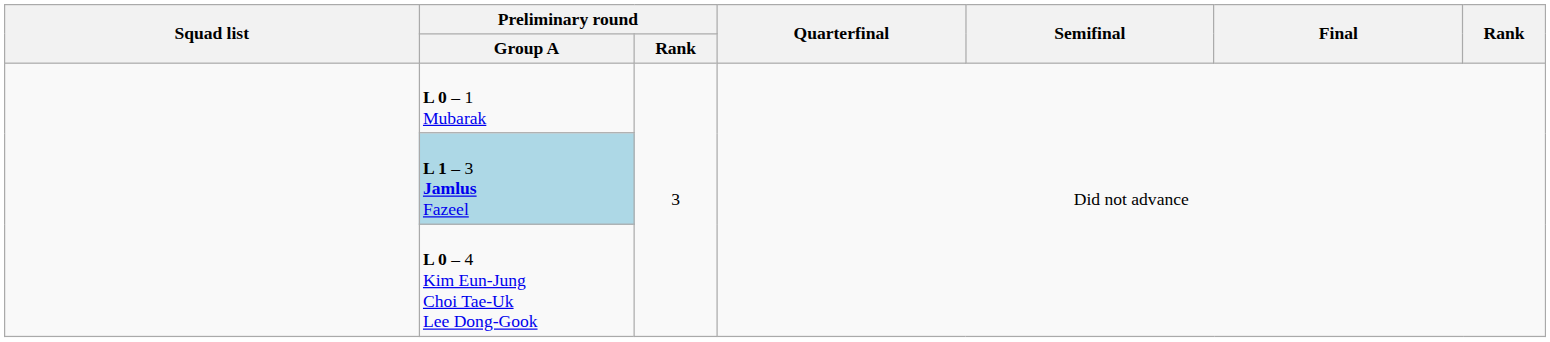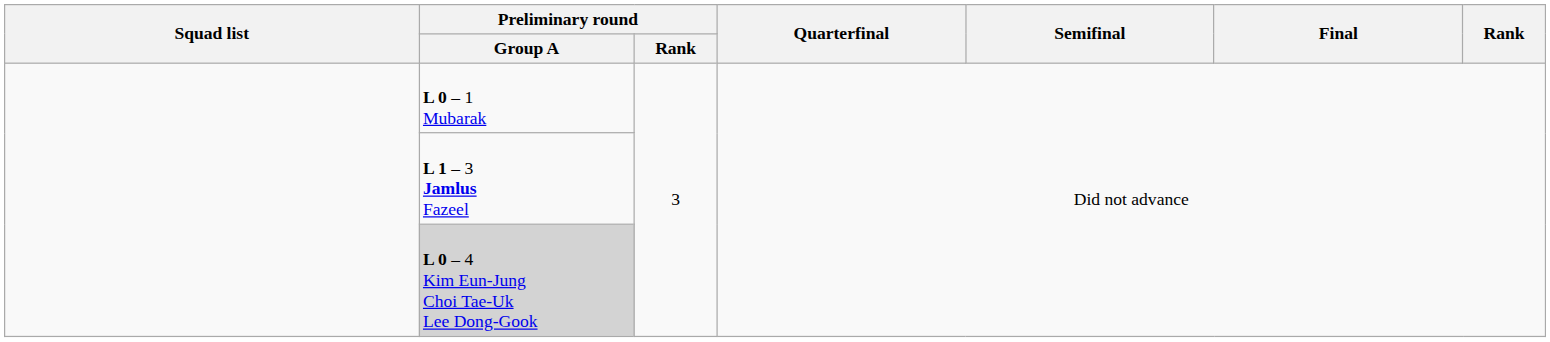L 1 – 3 Jamlus Fazeel | Preliminary round / Group A: lightblue background -> no background
L 0 – 4 Kim Eun-Jung Choi Tae-Uk Lee Dong-Gook | Preliminary round / Group A: no background -> lightgrey background
